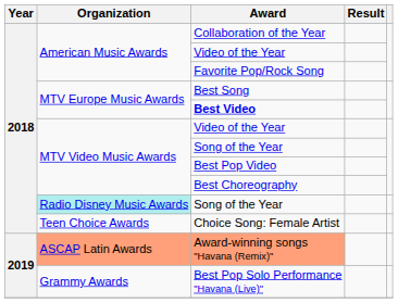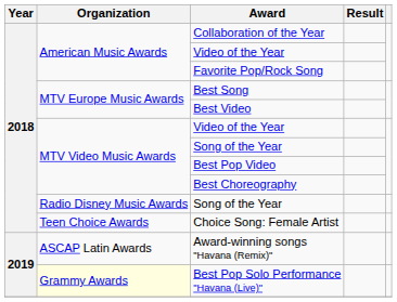Best Video | Award: bold -> normal
Radio Disney Music Awards / Song of the Year | Organization: paleturquoise background -> no background
Award-winning songs "Havana (Remix)" | Organization: lightsalmon background -> no background
Award-winning songs "Havana (Remix)" | Award: lightsalmon background -> no background
Best Pop Solo Performance "Havana (Live)" | Organization: no background -> lightyellow background
